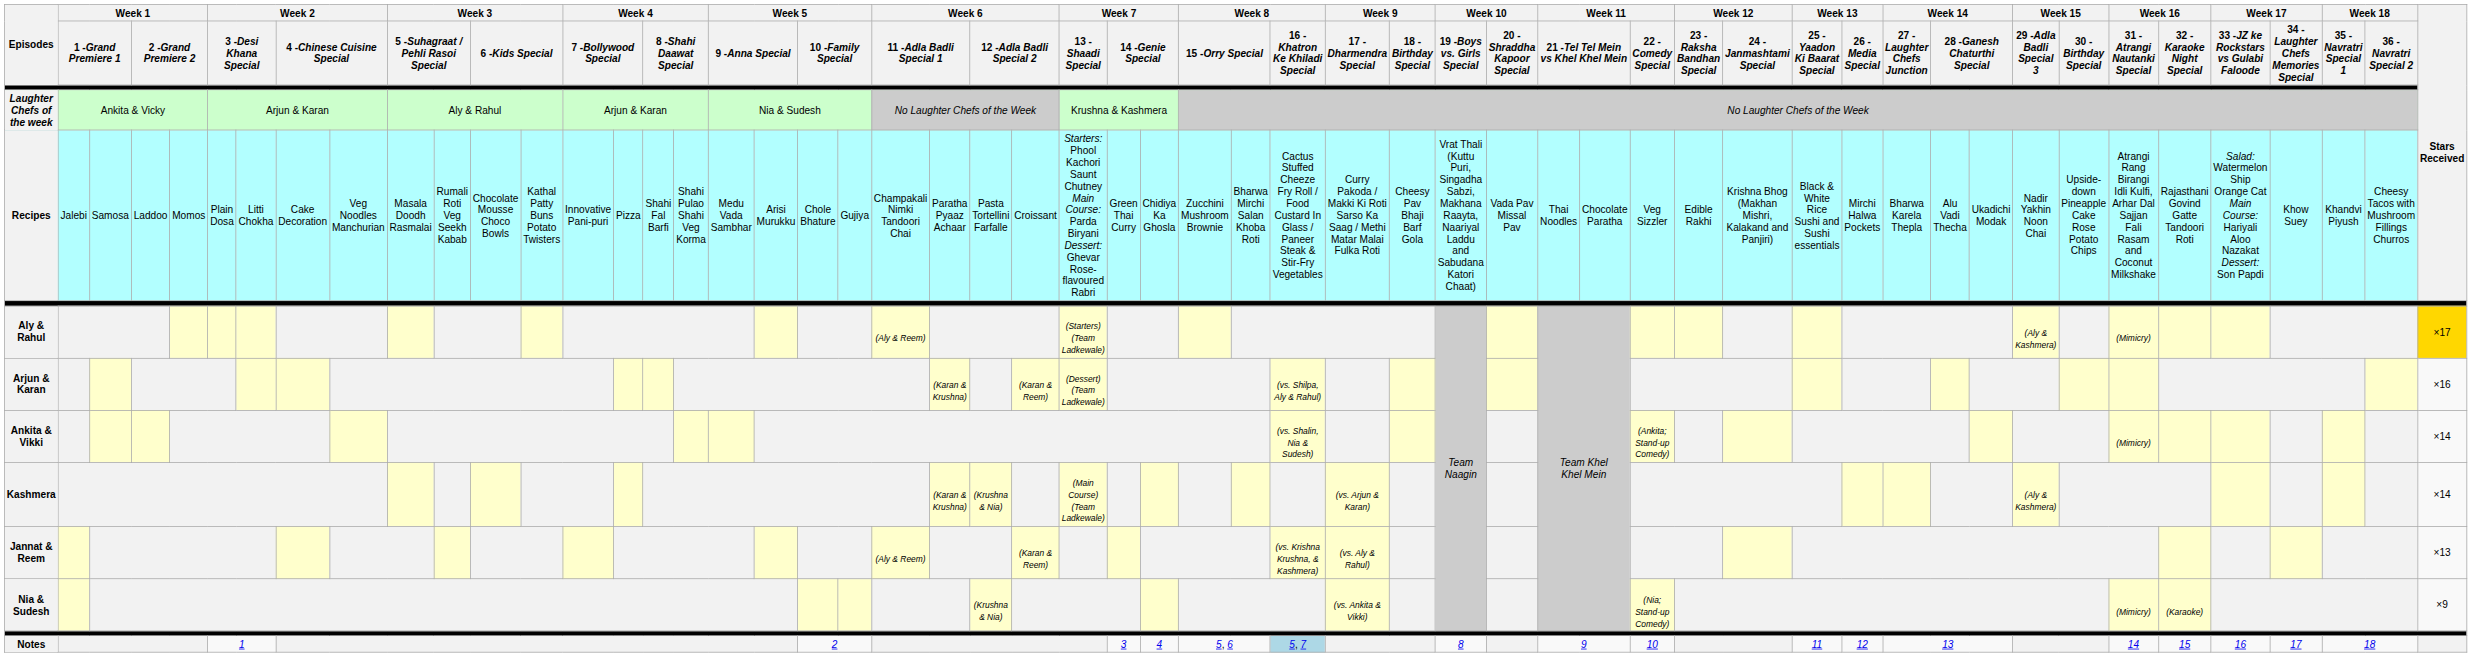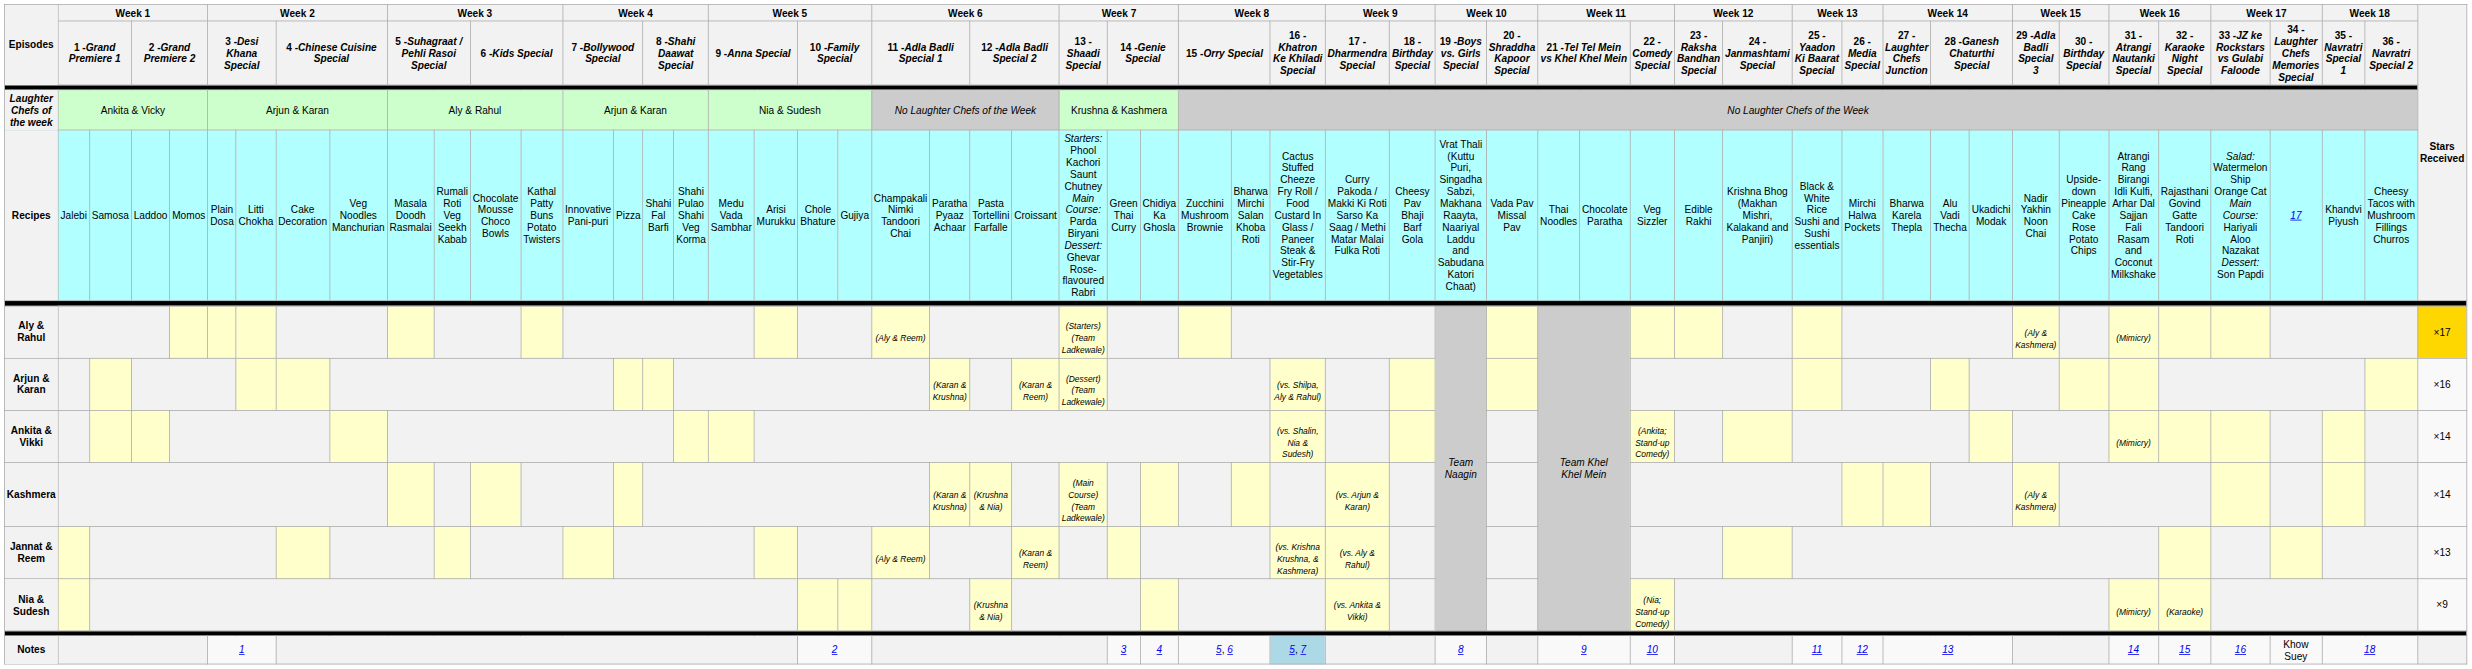Recipes | Week 17 / 34 -Laughter Chefs Memories Special: Khow Suey -> 17
Notes | Week 17 / 34 -Laughter Chefs Memories Special: 17 -> Khow Suey
